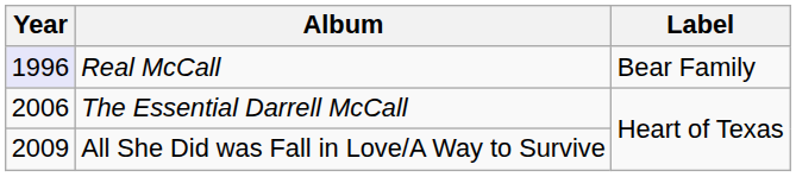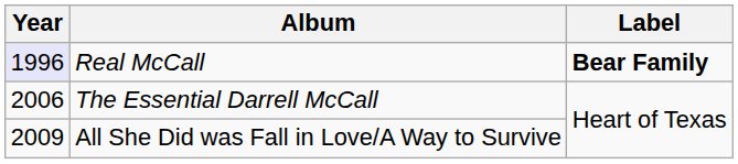Real McCall | Label: normal -> bold
